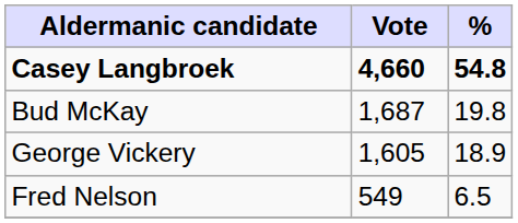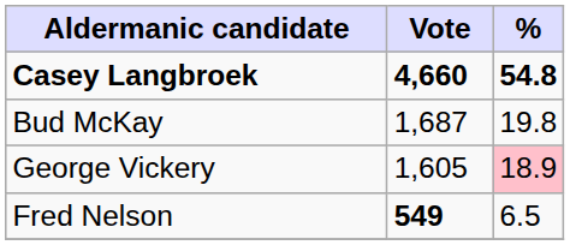George Vickery | %: no background -> pink background
Fred Nelson | Vote: normal -> bold
